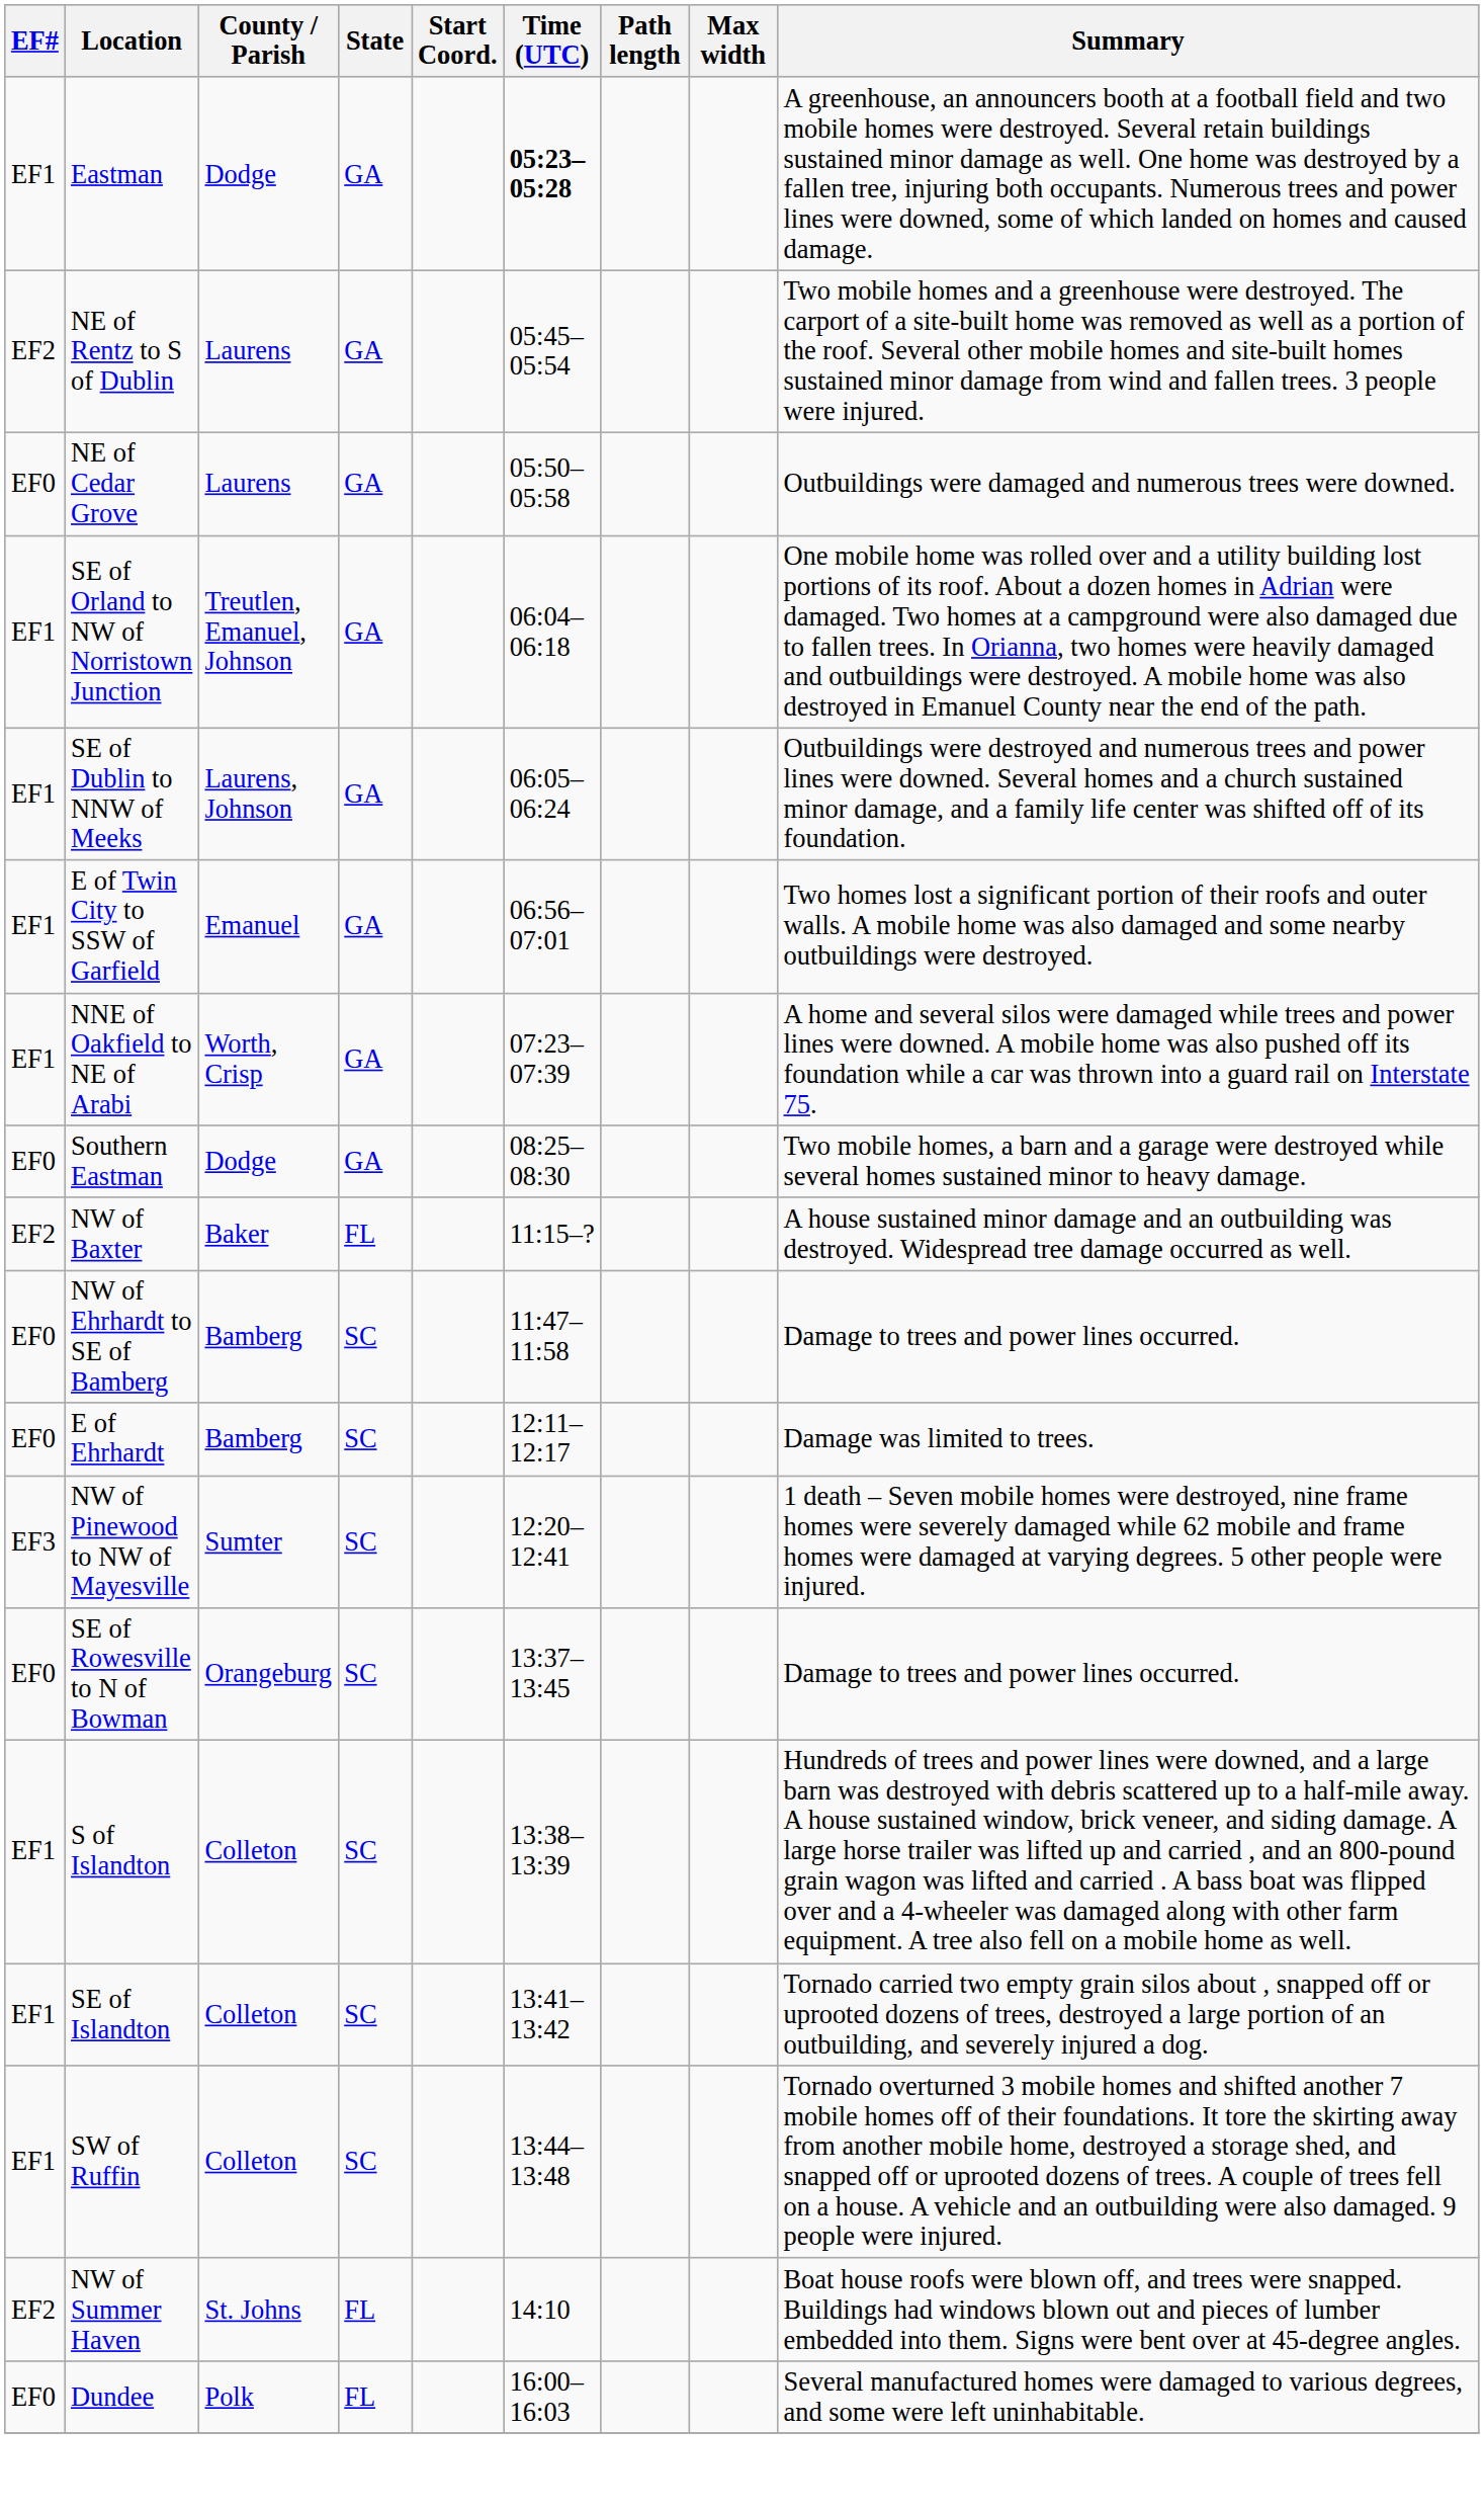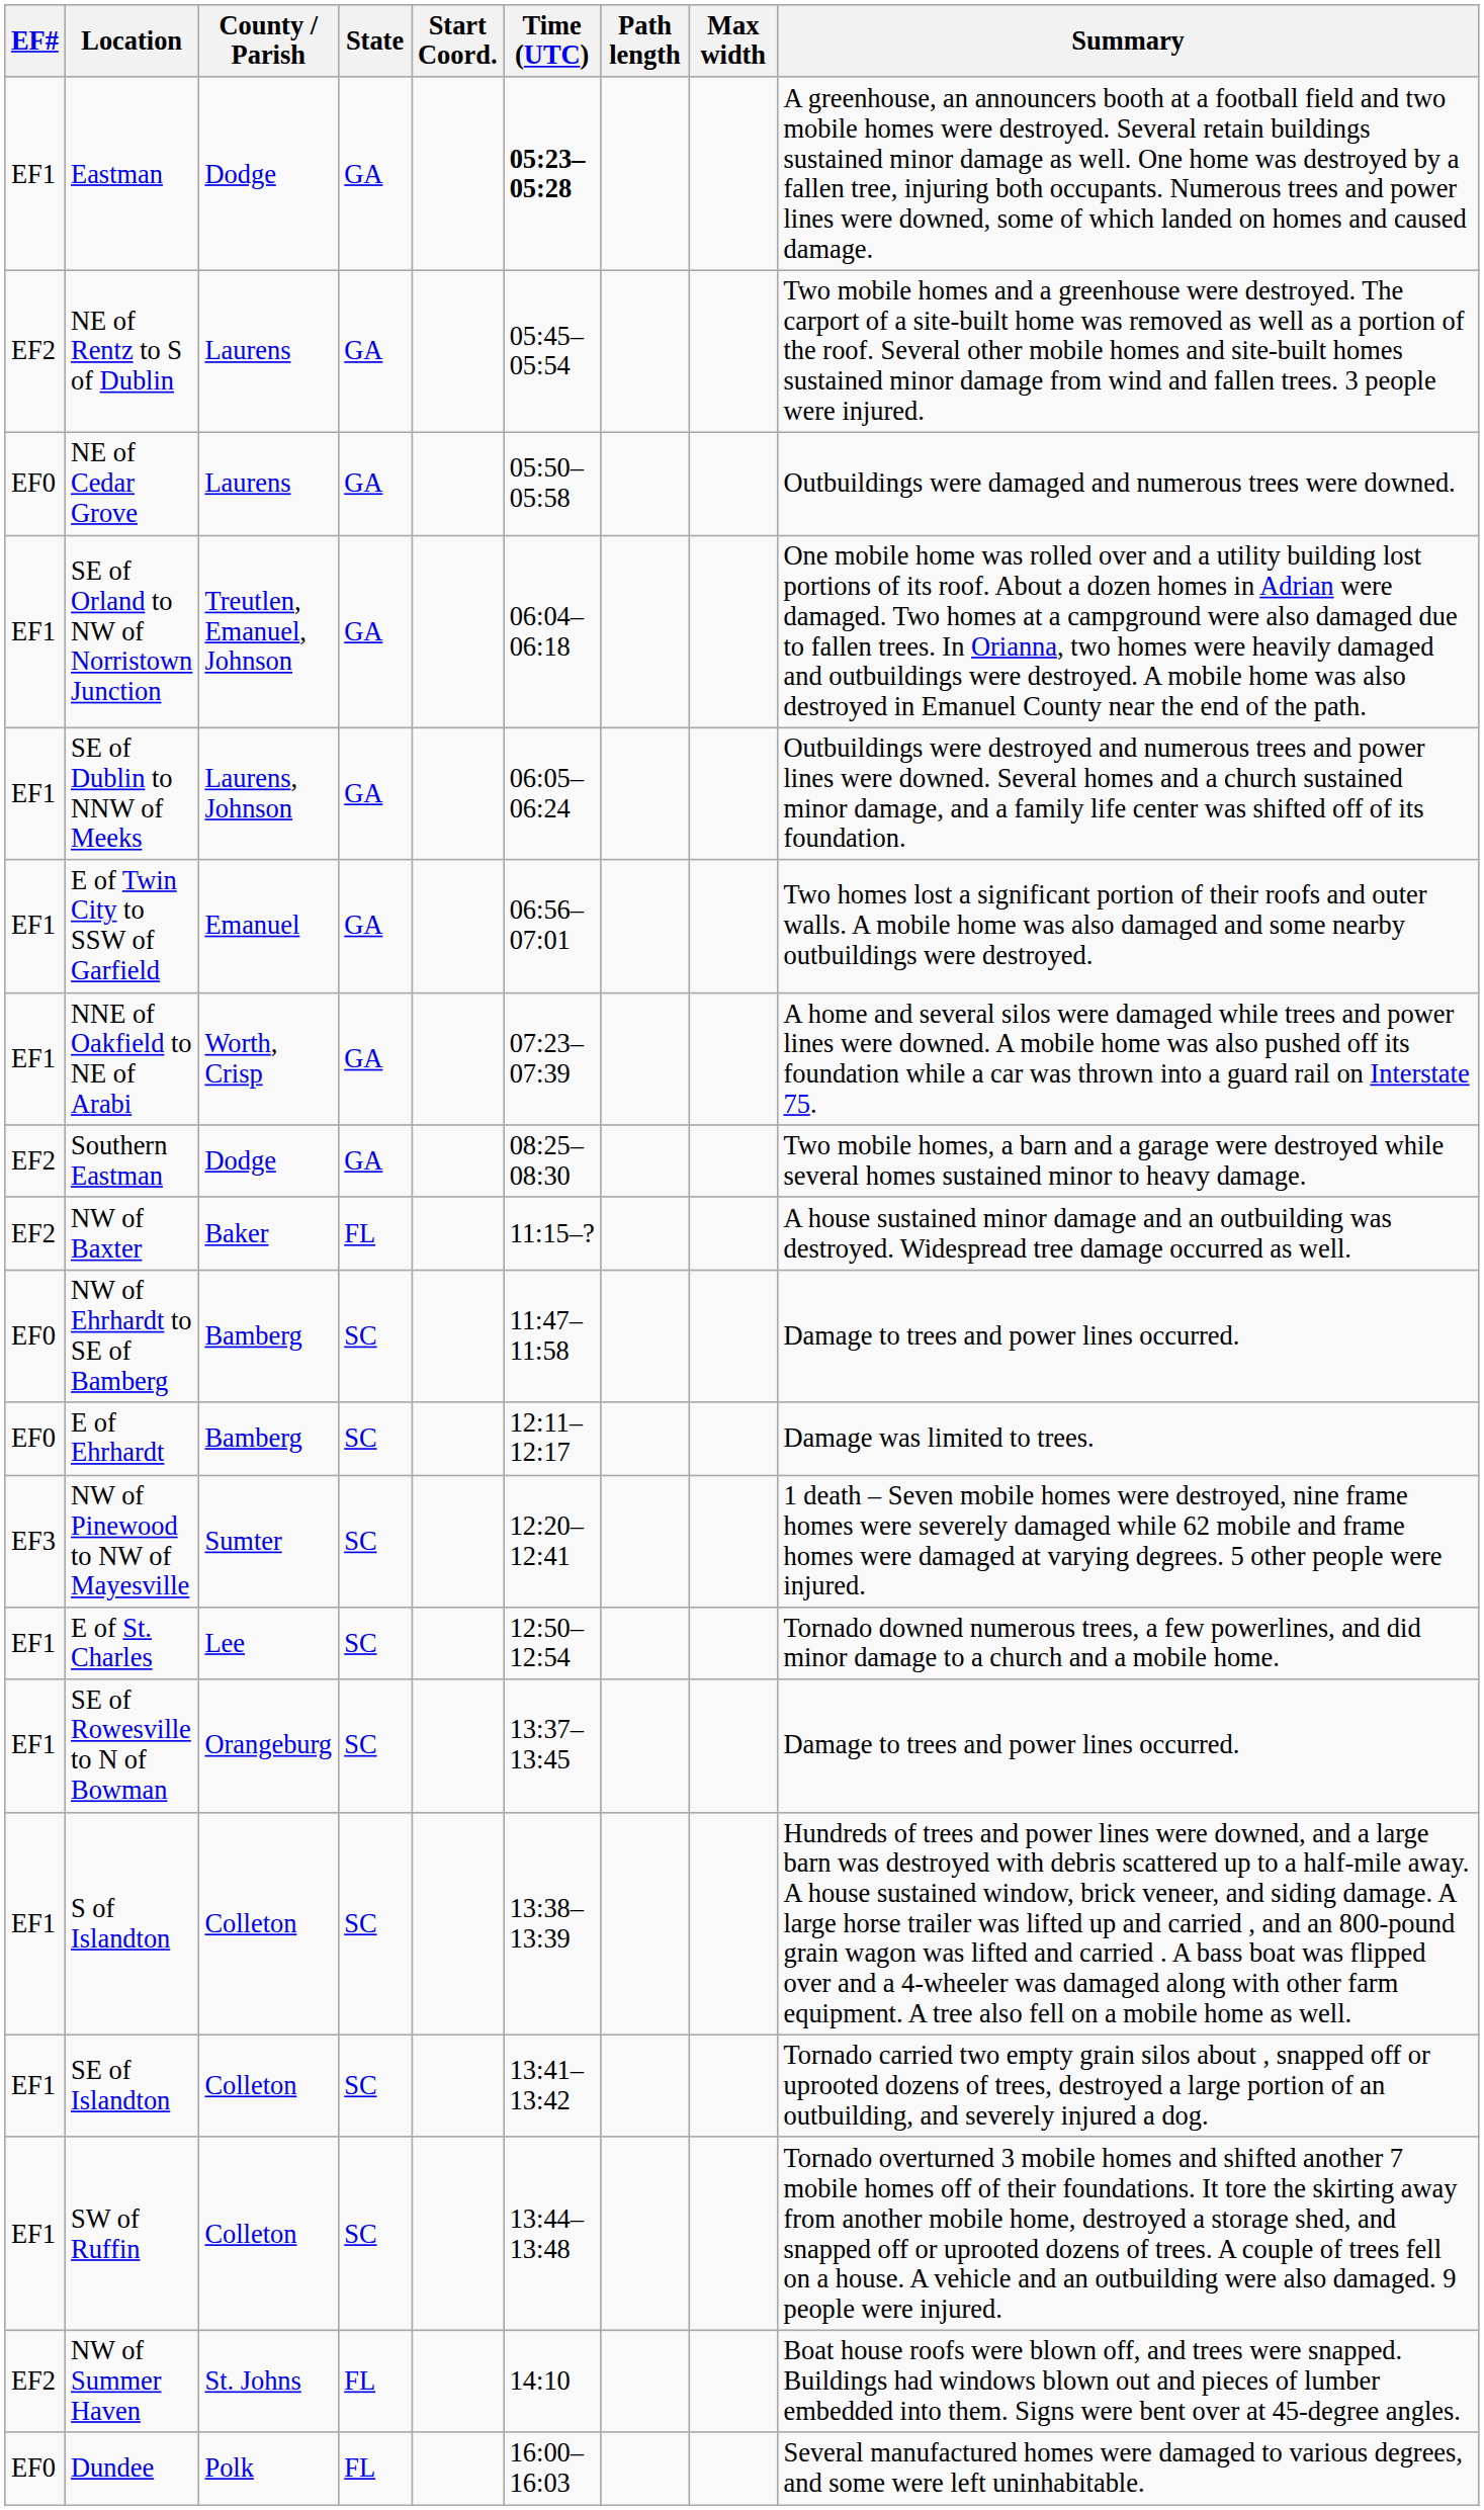Southern Eastman | EF#: EF0 -> EF2
+ row: EF1 | E of St. Charles | Lee | SC | 12:50–12:54 | Tornado downed numerous trees, a few powerlines, and did minor damage to a church and a mobile home.
SE of Rowesville to N of Bowman | EF#: EF0 -> EF1
